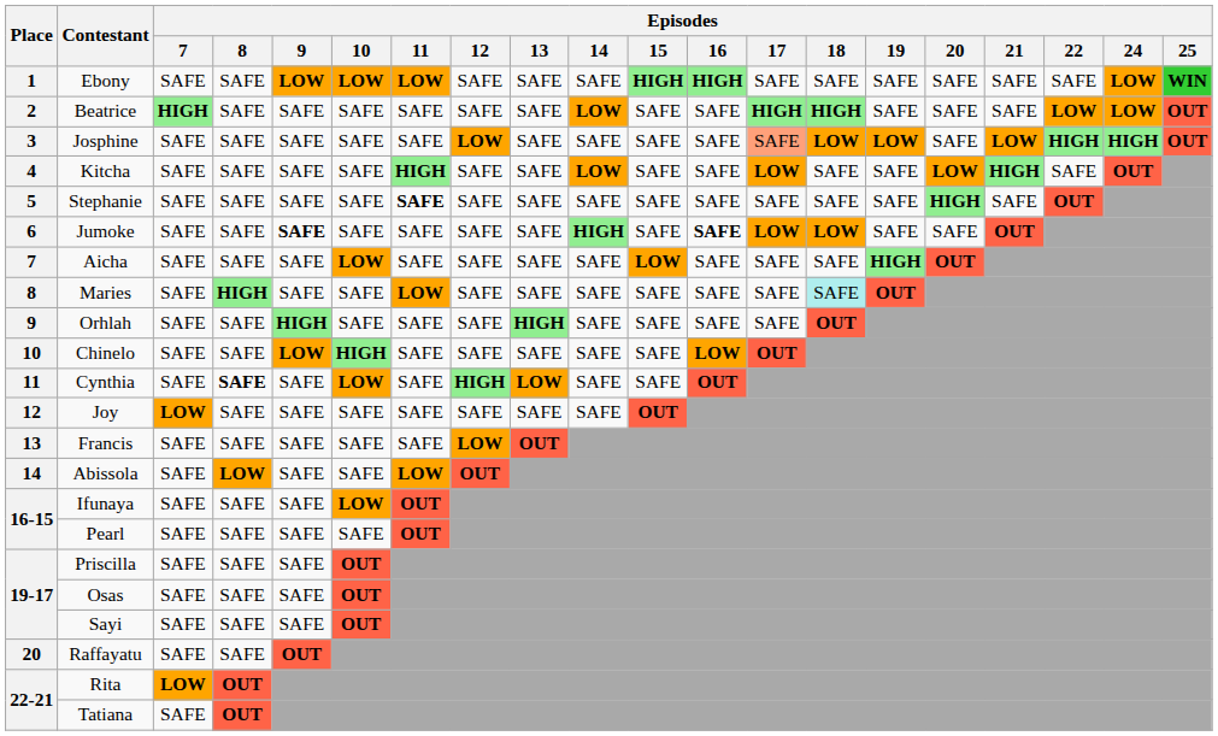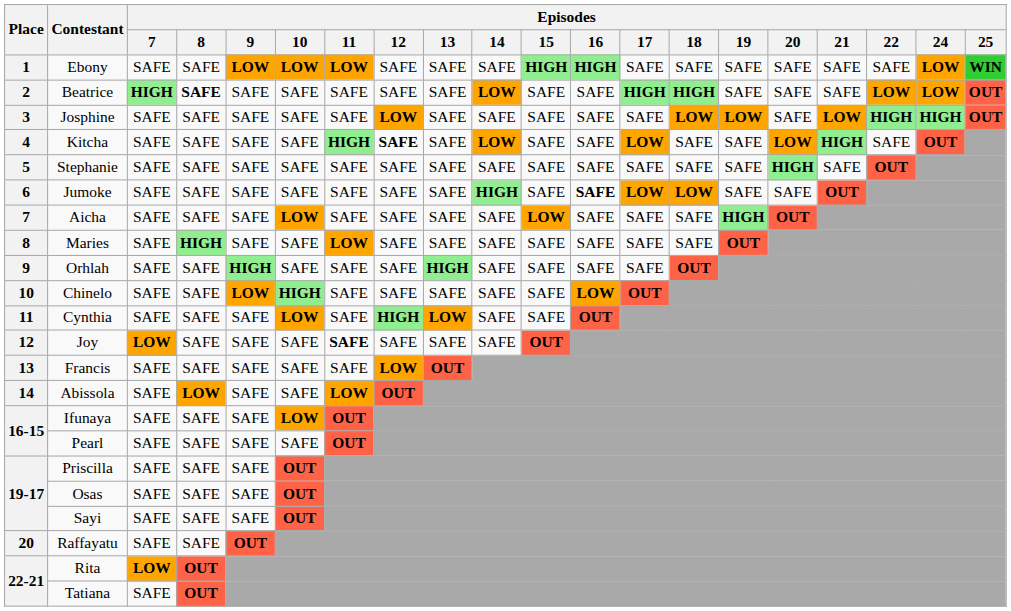Beatrice | Episodes / 8: normal -> bold
Josphine | Episodes / 17: lightsalmon background -> no background
Kitcha | Episodes / 12: normal -> bold
Stephanie | Episodes / 11: bold -> normal
Jumoke | Episodes / 9: bold -> normal
Maries | Episodes / 18: paleturquoise background -> no background
Cynthia | Episodes / 8: bold -> normal
Joy | Episodes / 11: normal -> bold
